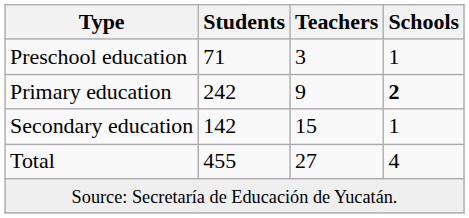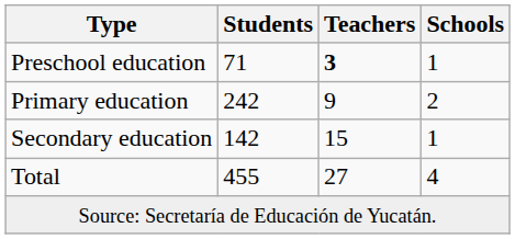Preschool education | Teachers: normal -> bold
Primary education | Schools: bold -> normal
